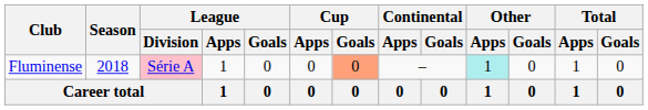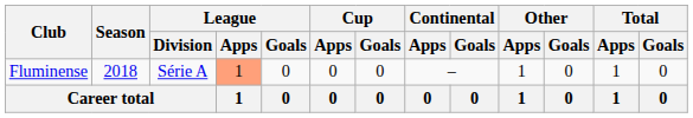Fluminense | League / Division: pink background -> no background
Fluminense | League / Apps: no background -> lightsalmon background
Fluminense | Cup / Goals: lightsalmon background -> no background
Fluminense | Other / Apps: paleturquoise background -> no background
